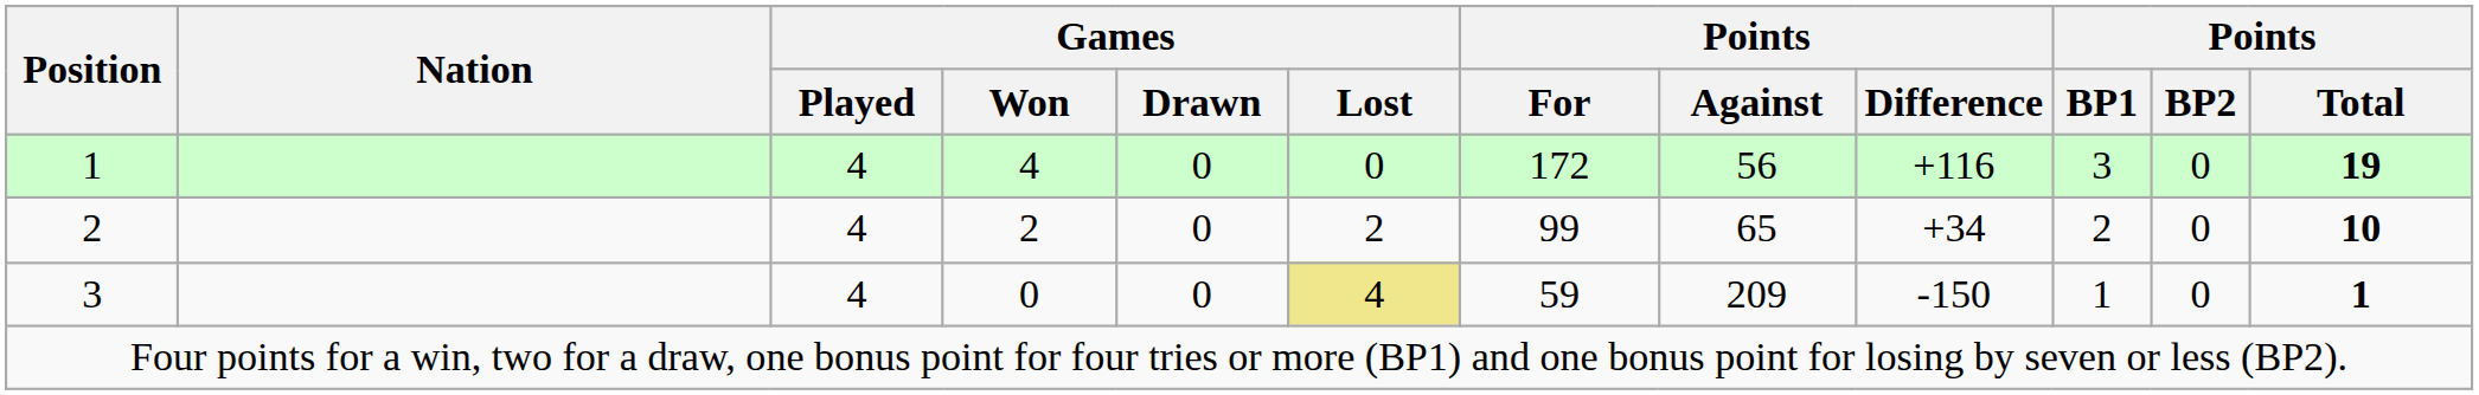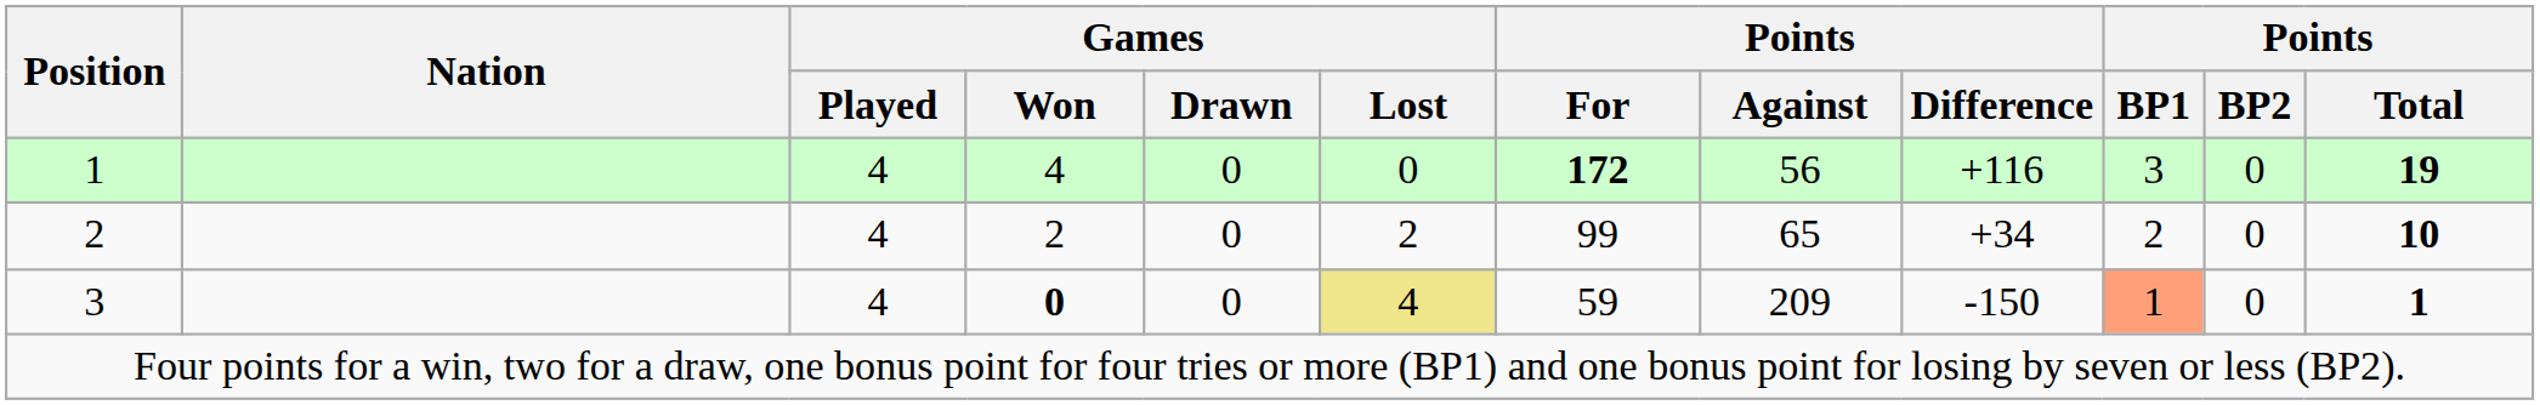row 3 | Points / For: normal -> bold
row 5 | Games / Won: normal -> bold
row 5 | Points / BP1: no background -> lightsalmon background
